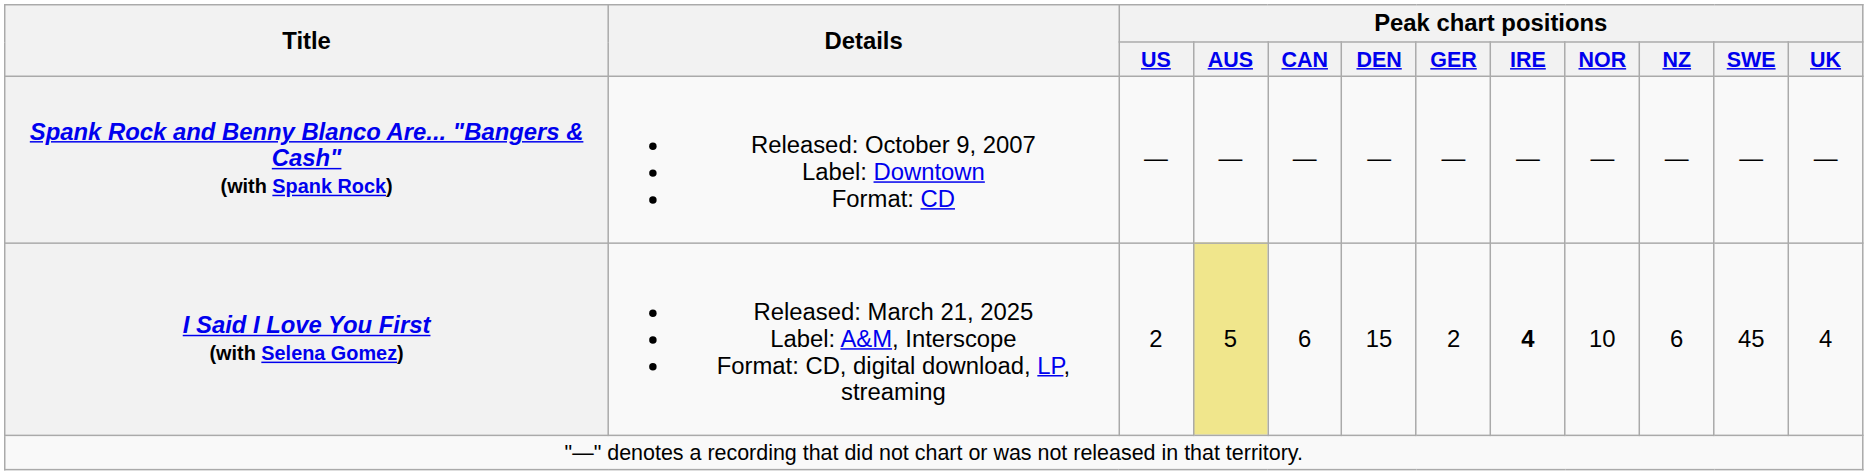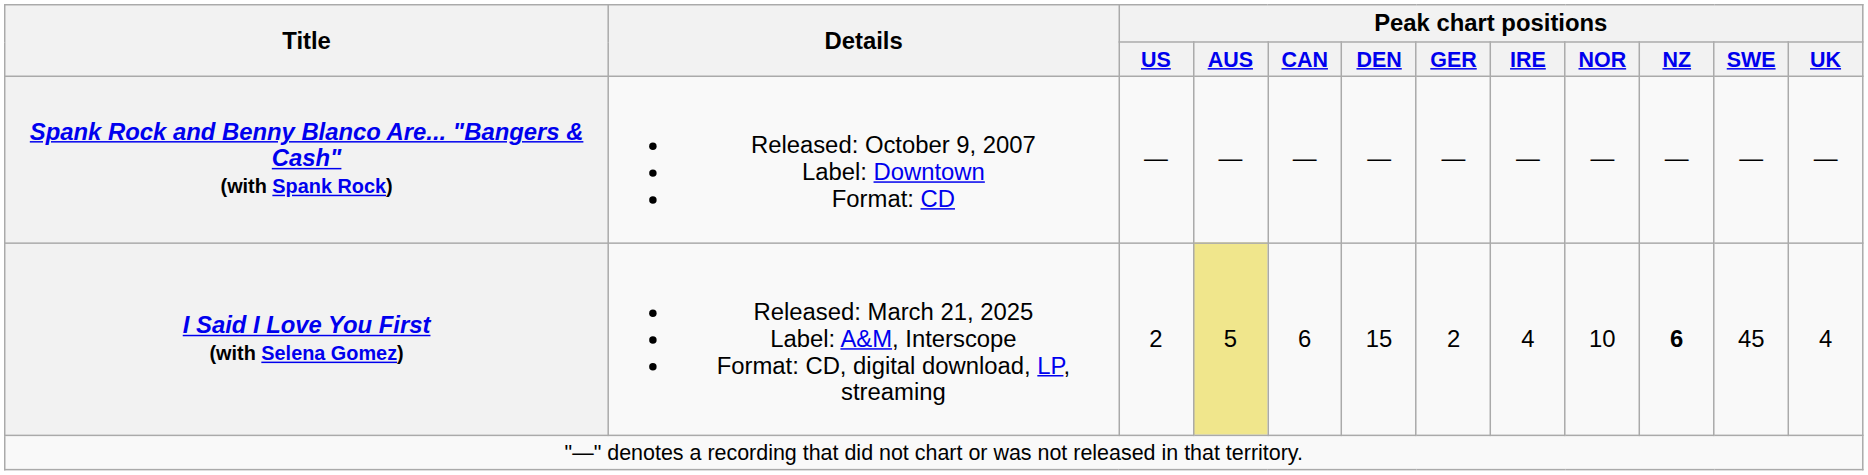I Said I Love You First (with Selena Gomez) | Peak chart positions / IRE: bold -> normal
I Said I Love You First (with Selena Gomez) | Peak chart positions / NZ: normal -> bold
